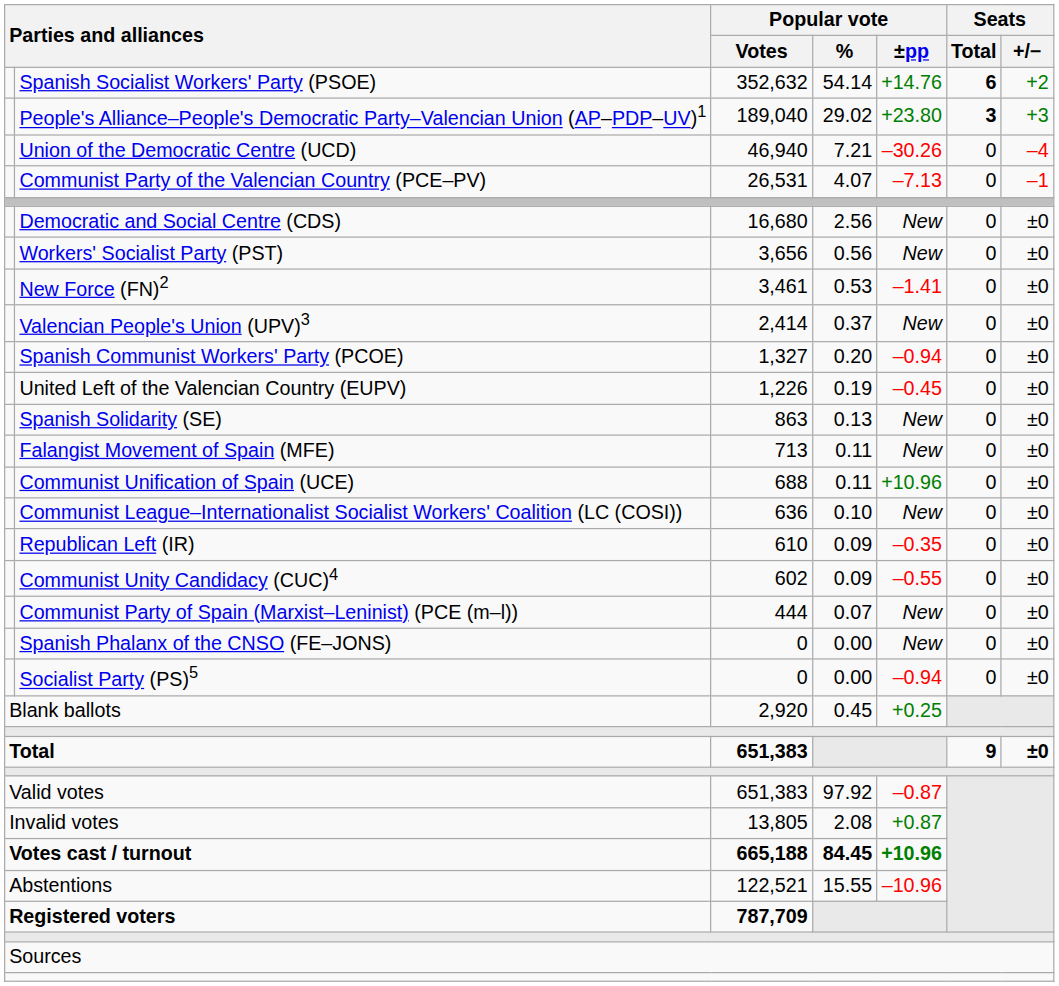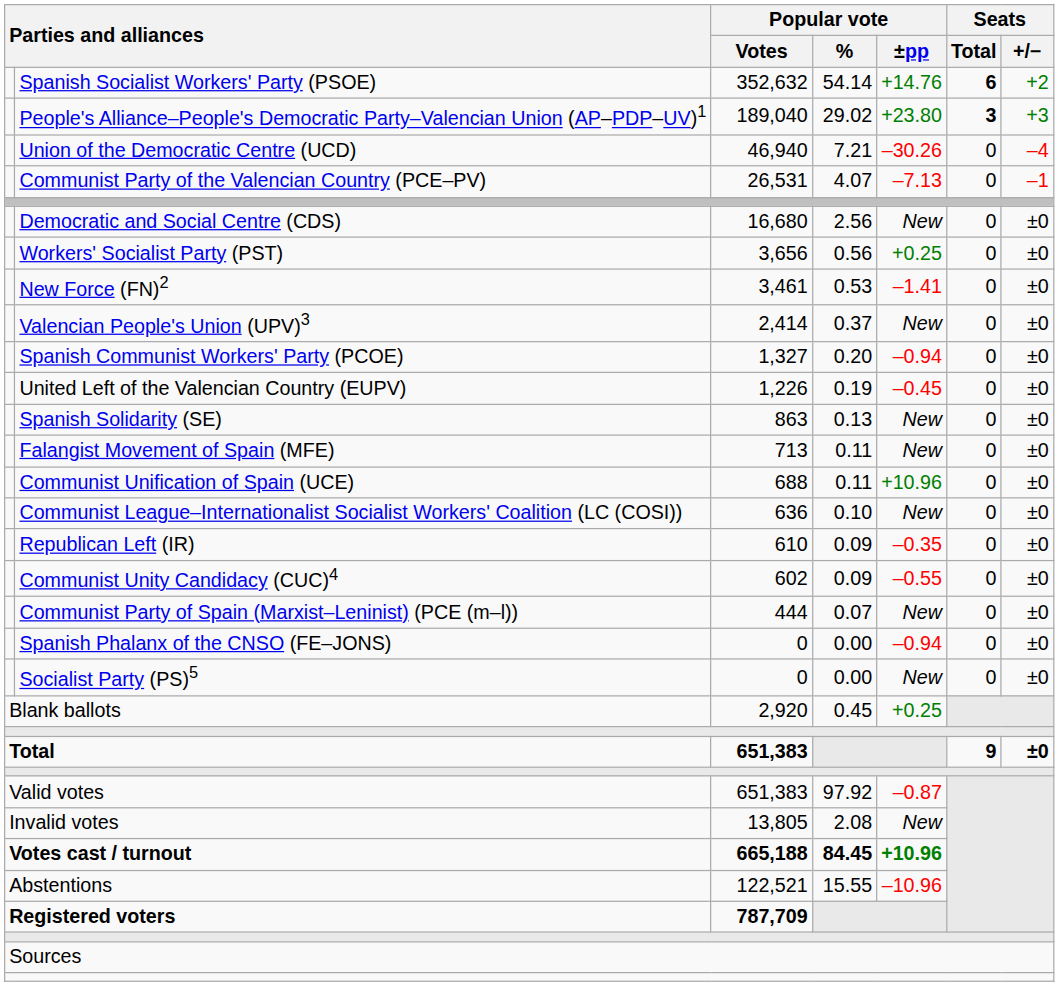Workers' Socialist Party (PST) | Popular vote / ±pp: New -> +0.25
Spanish Phalanx of the CNSO (FE–JONS) | Popular vote / ±pp: New -> –0.94
Socialist Party (PS)5 | Popular vote / ±pp: –0.94 -> New
Invalid votes | Popular vote / ±pp: +0.87 -> New
